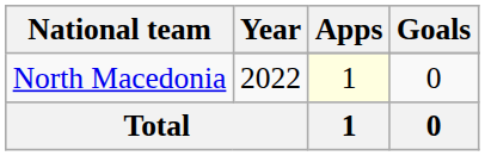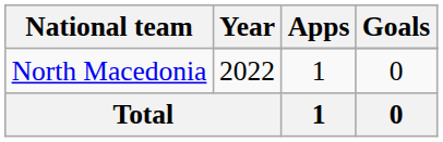2022 | Apps: lightyellow background -> no background
